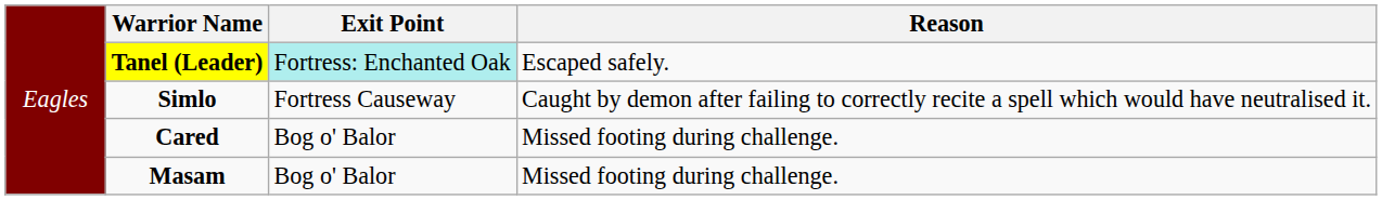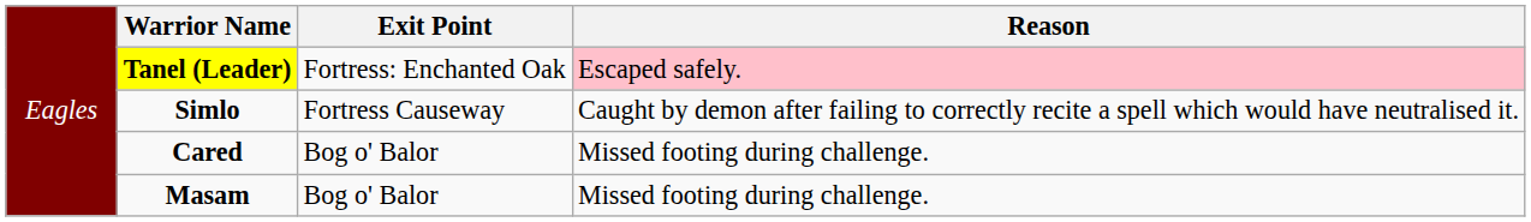Tanel (Leader) | column 3: paleturquoise background -> no background
Tanel (Leader) | column 4: no background -> pink background
